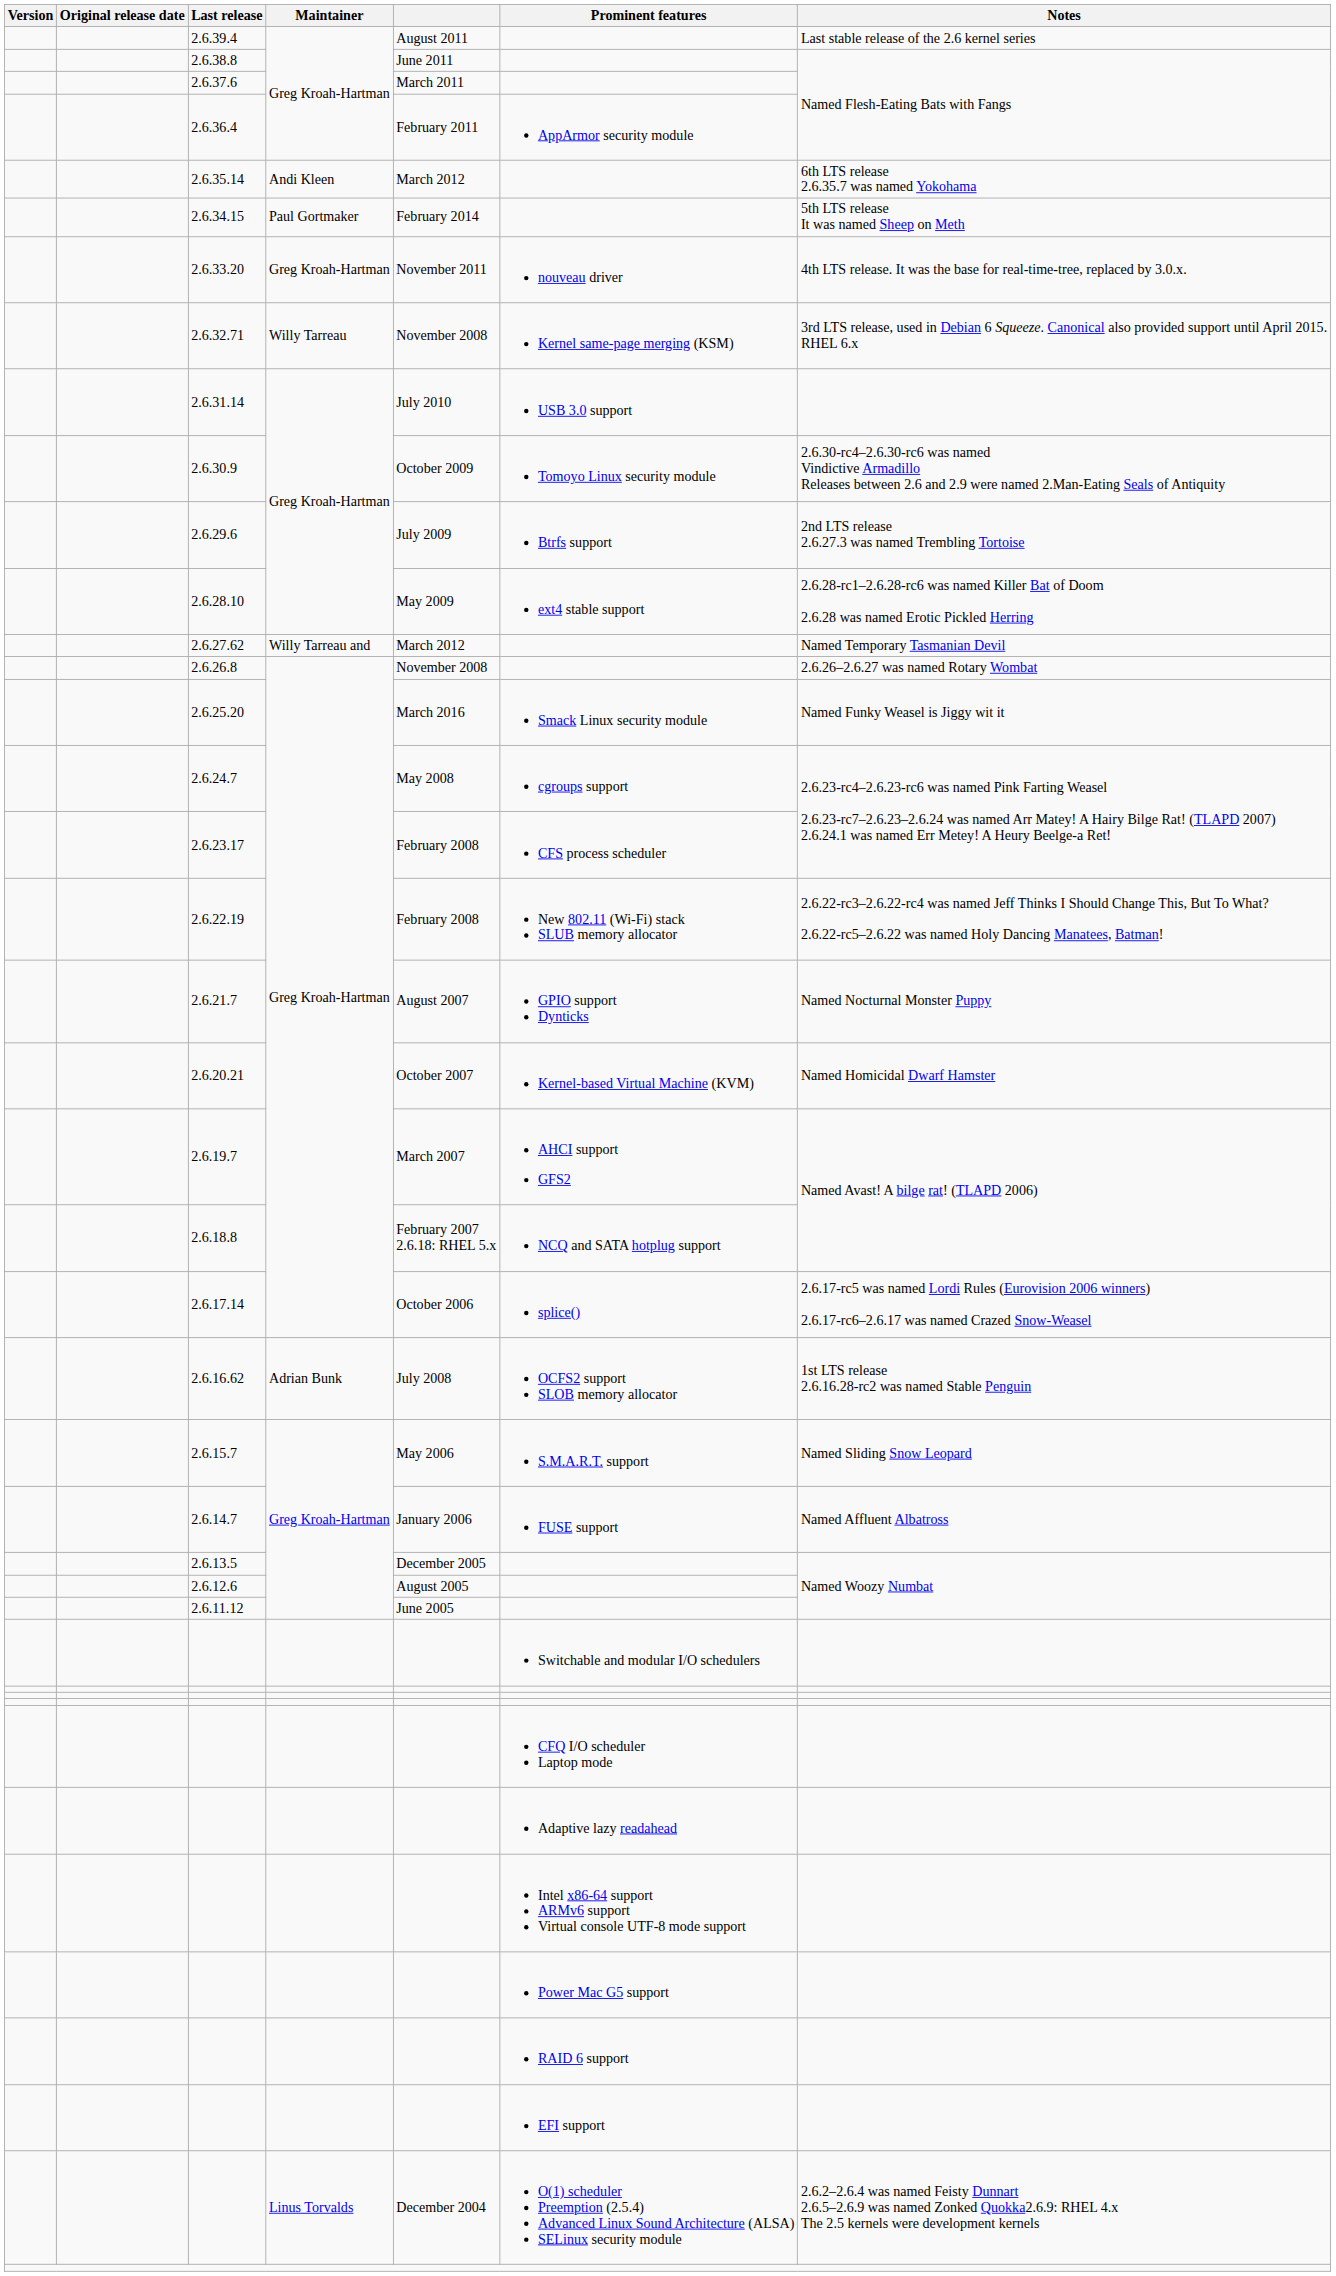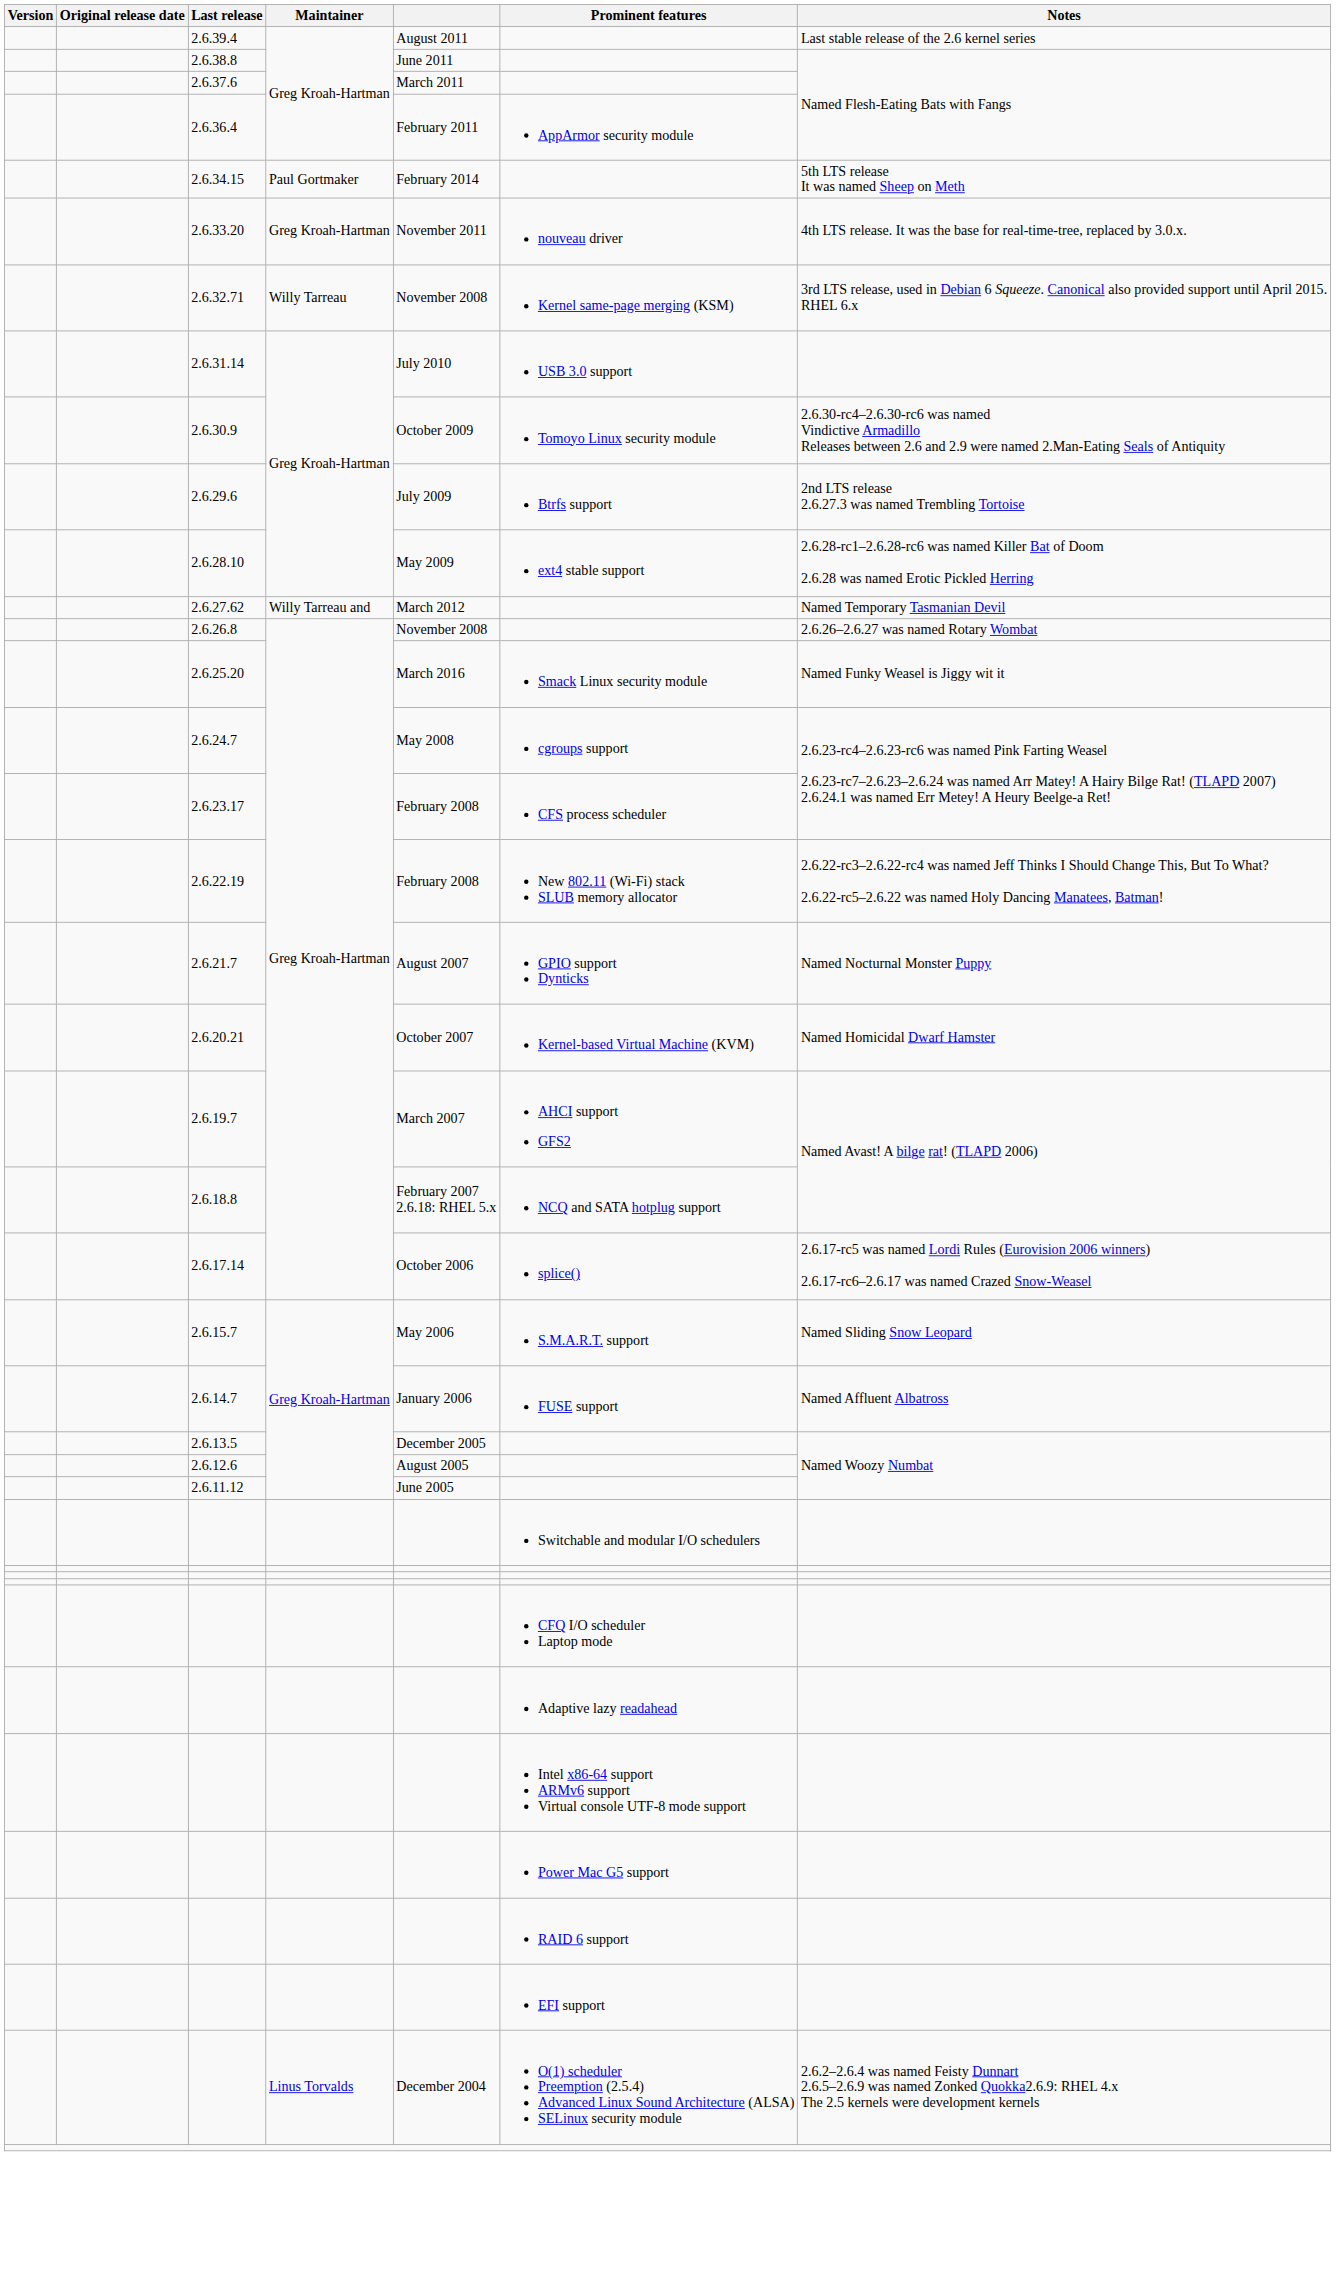- row: 2.6.35.14 | Andi Kleen | March 2012 | 6th LTS release 2.6.35.7 was named Yokohama
- row: 2.6.16.62 | Adrian Bunk | July 2008 | OCFS2 support SLOB memory allocator | 1st LTS release 2.6.16.28-rc2 was named Stable Penguin
